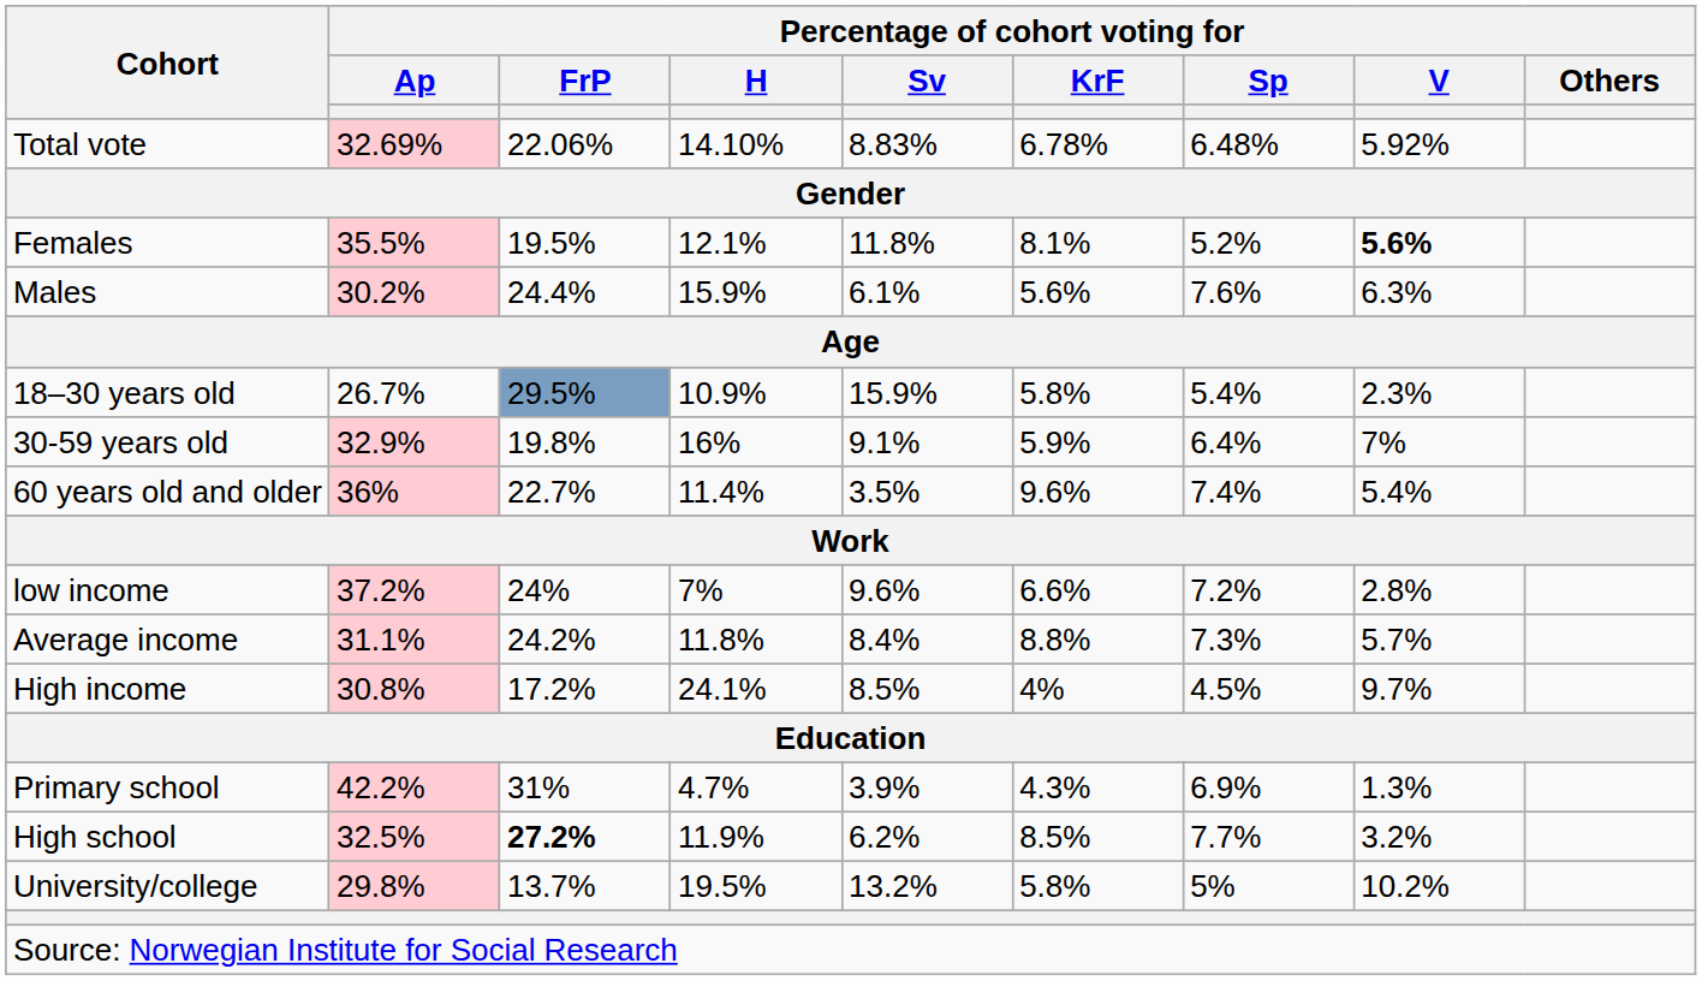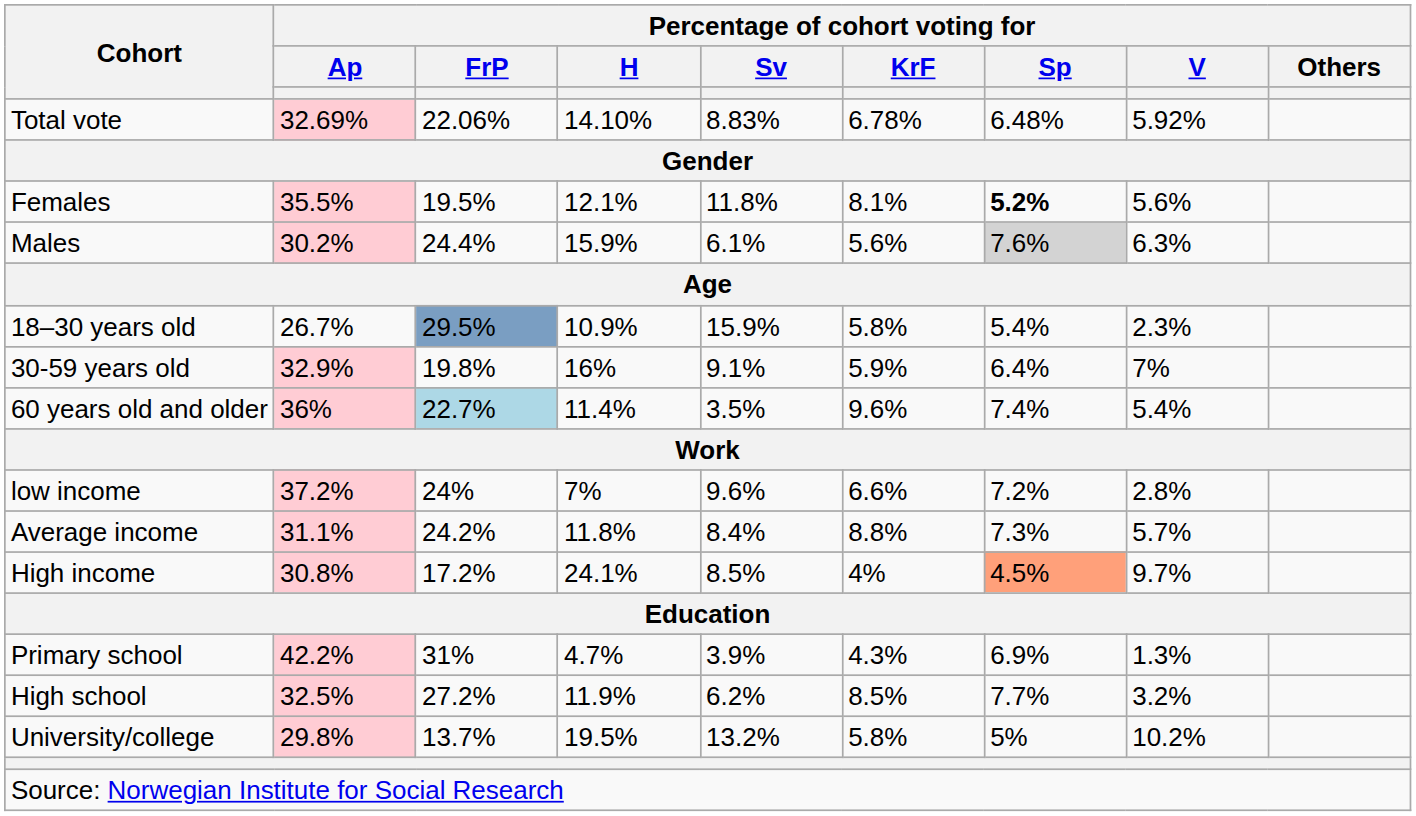Females | Percentage of cohort voting for / Sp: normal -> bold
Females | Percentage of cohort voting for / V: bold -> normal
Males | Percentage of cohort voting for / Sp: no background -> lightgrey background
60 years old and older | Percentage of cohort voting for / FrP: no background -> lightblue background
High income | Percentage of cohort voting for / Sp: no background -> lightsalmon background
High school | Percentage of cohort voting for / FrP: bold -> normal
